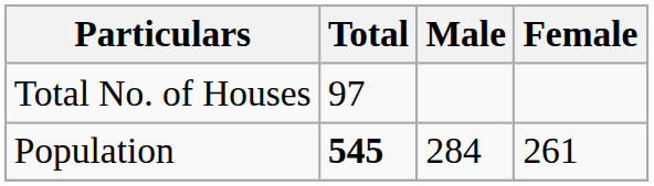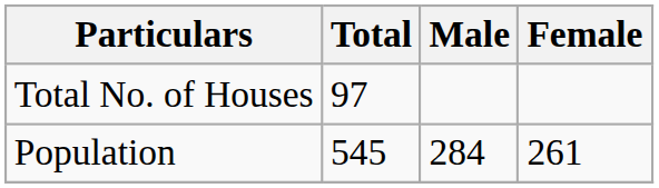Population | Total: bold -> normal
